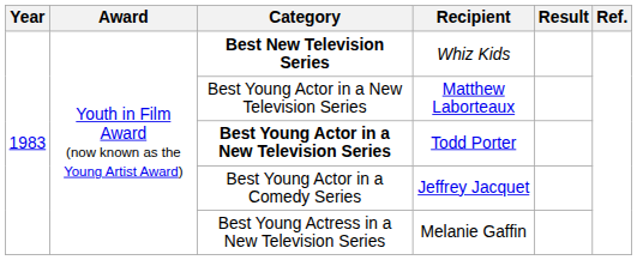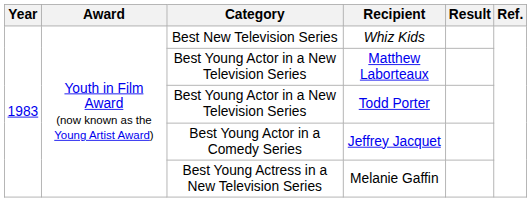Whiz Kids | Category: bold -> normal
Todd Porter | Category: bold -> normal
